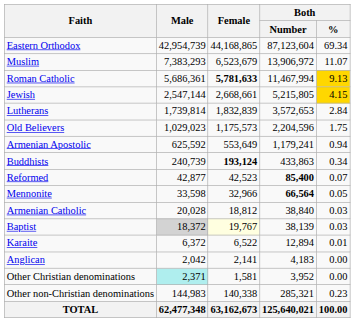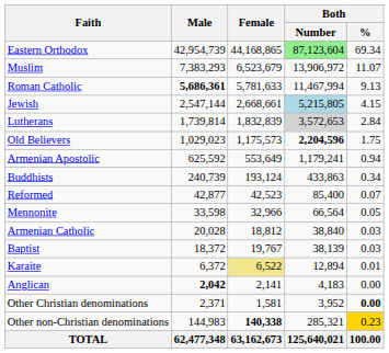Eastern Orthodox | Both / Number: no background -> lightgreen background
Roman Catholic | Male: normal -> bold
Roman Catholic | Female: bold -> normal
Roman Catholic | Both / %: gold background -> no background
Jewish | Both / Number: no background -> lightblue background
Jewish | Both / %: gold background -> no background
Lutherans | Both / Number: no background -> lightgrey background
Old Believers | Both / Number: normal -> bold
Buddhists | Female: bold -> normal
Reformed | Both / Number: bold -> normal
Mennonite | Both / Number: bold -> normal
Baptist | Male: lightgrey background -> no background
Baptist | Female: lightyellow background -> no background
Karaite | Female: no background -> khaki background
Anglican | Male: normal -> bold
Other Christian denominations | Male: paleturquoise background -> no background
Other Christian denominations | Both / %: normal -> bold
Other non-Christian denominations | Female: normal -> bold
Other non-Christian denominations | Both / %: no background -> gold background
